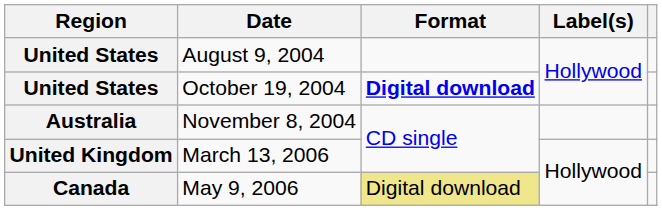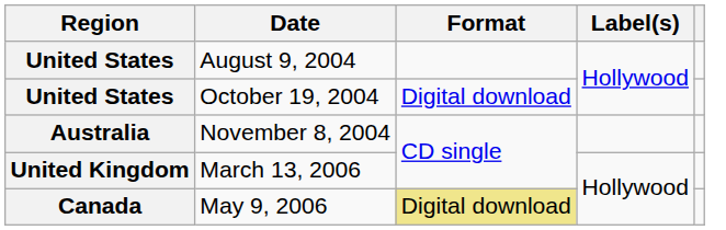October 19, 2004 | Format: bold -> normal
